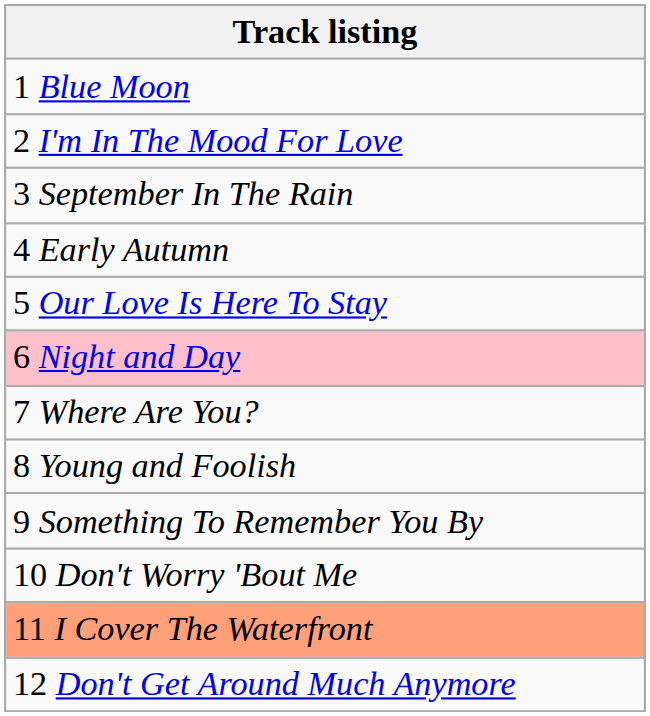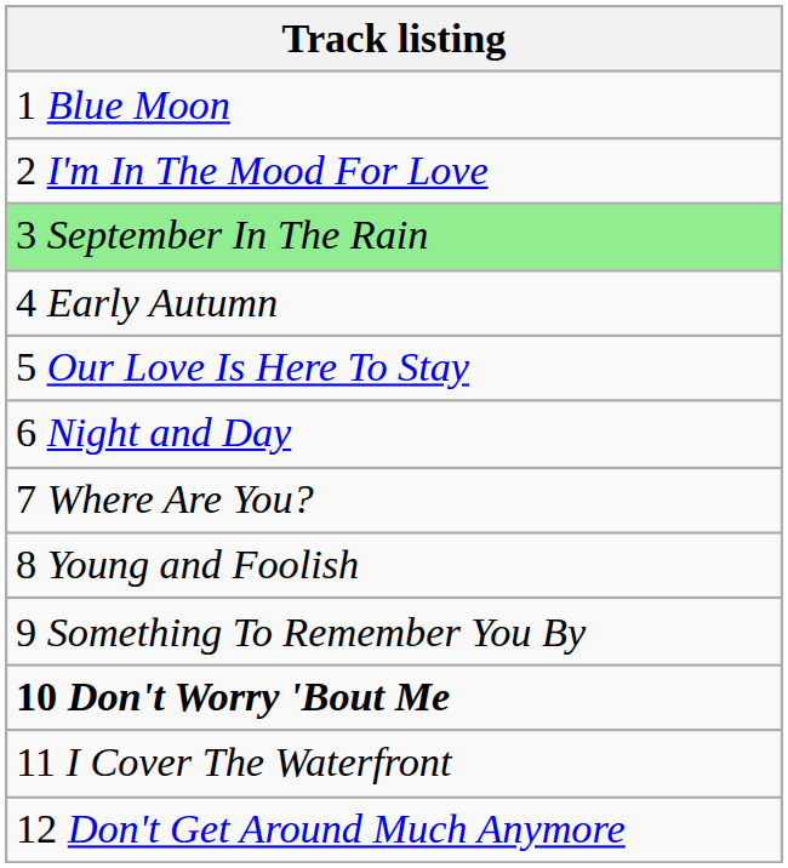row 4 | column 1: no background -> lightgreen background
row 7 | column 1: pink background -> no background
row 11 | column 1: normal -> bold
row 12 | column 1: lightsalmon background -> no background
